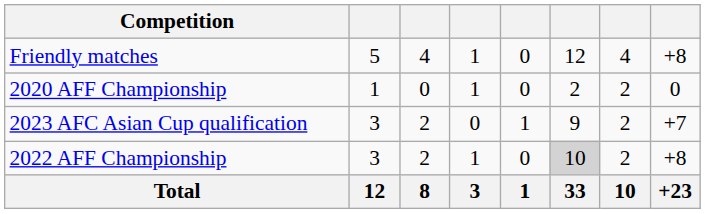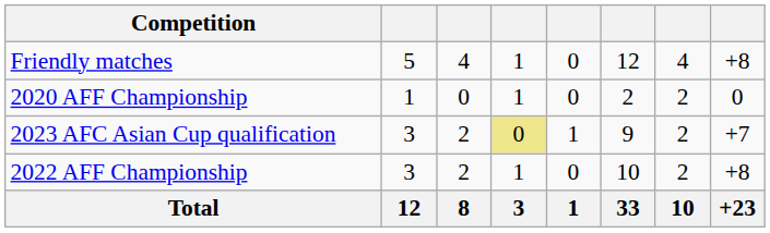2023 AFC Asian Cup qualification | column 4: no background -> khaki background
2022 AFF Championship | column 6: lightgrey background -> no background
